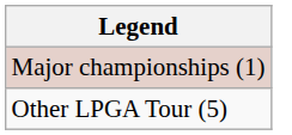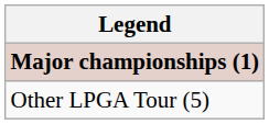row 2 | column 1: normal -> bold
